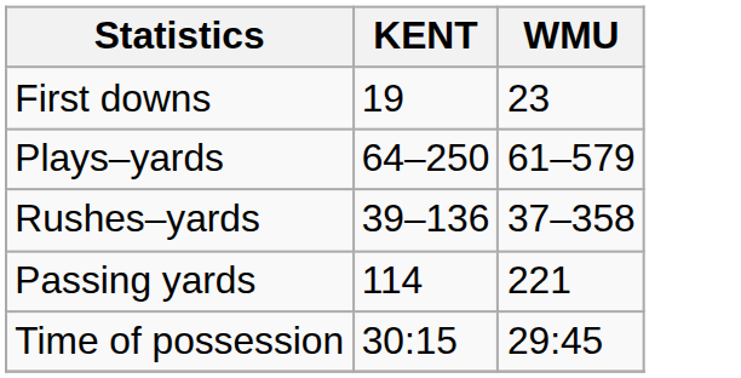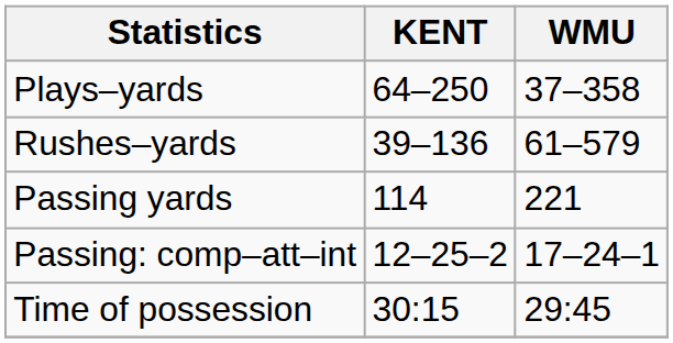- row: First downs | 19 | 23
Plays–yards | WMU: 61–579 -> 37–358
Rushes–yards | WMU: 37–358 -> 61–579
+ row: Passing: comp–att–int | 12–25–2 | 17–24–1
